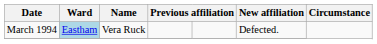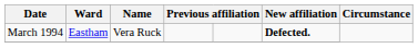March 1994 | Ward: lightblue background -> no background
March 1994 | column 6: normal -> bold
